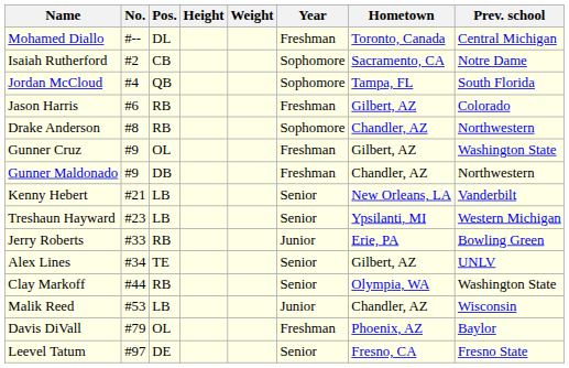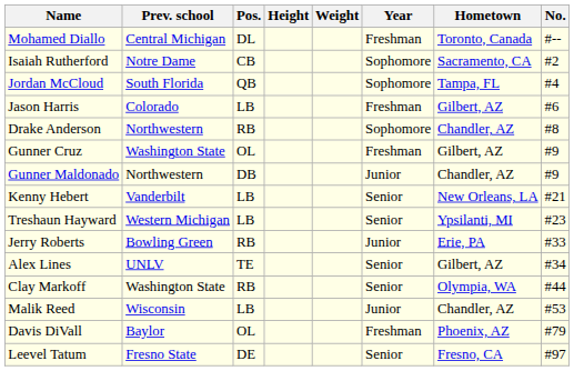columns swapped: No. <-> Prev. school
Jason Harris | Pos.: RB -> LB
Gunner Maldonado | Year: Freshman -> Junior
